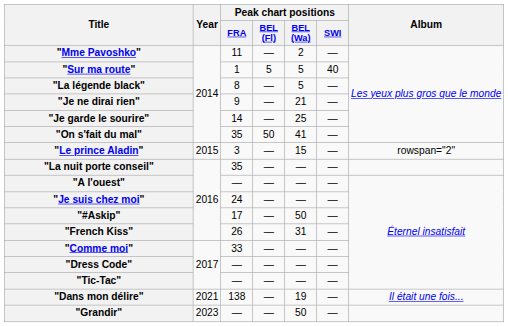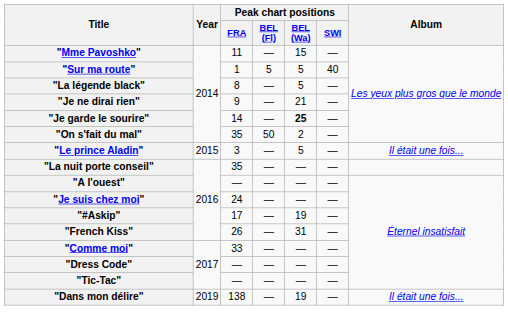"Mme Pavoshko" | Peak chart positions / BEL (Wa): 2 -> 15
"Je garde le sourire" | Peak chart positions / BEL (Wa): normal -> bold
"On s'fait du mal" | Peak chart positions / BEL (Wa): 41 -> 2
"Le prince Aladin" | Peak chart positions / BEL (Wa): 15 -> 5
"Le prince Aladin" | Album: rowspan="2" -> Il était une fois...
"#Askip" | Peak chart positions / BEL (Wa): 50 -> 19
"Dans mon délire" | Year: 2021 -> 2019
- row: "Grandir" | 2023 | — | — | 50 | —
